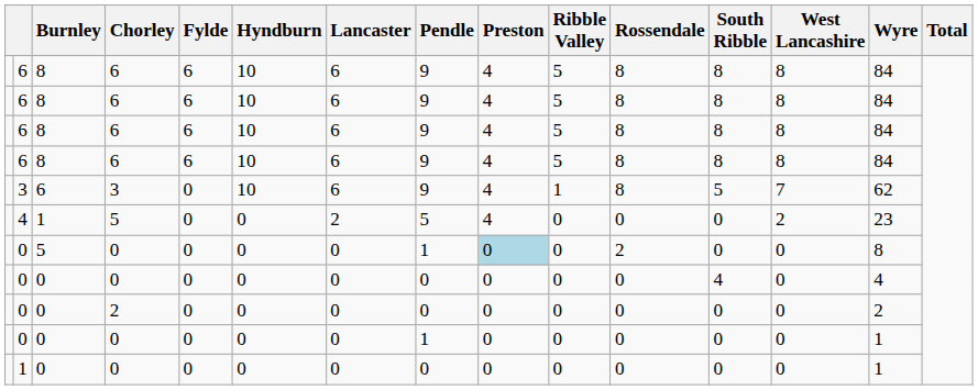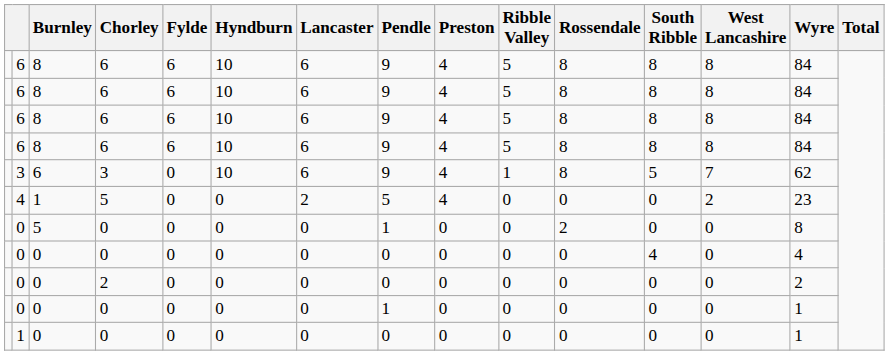row 8 | Preston: lightblue background -> no background
